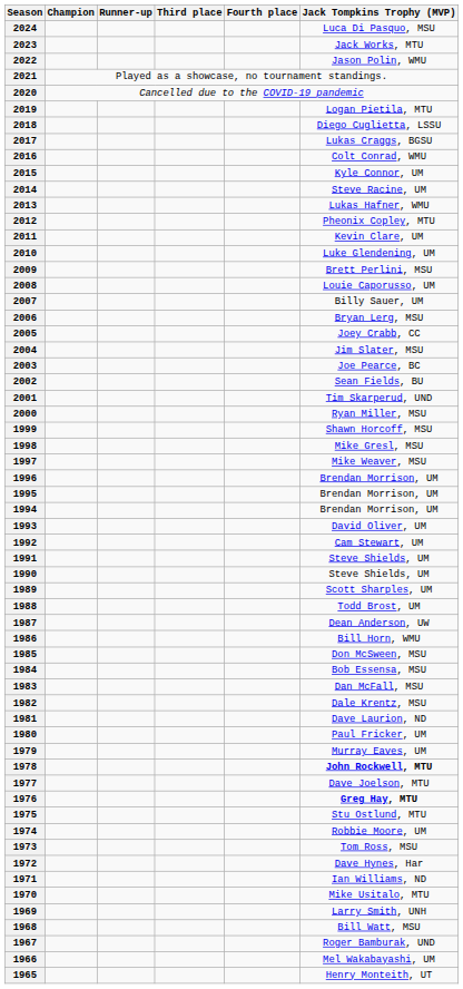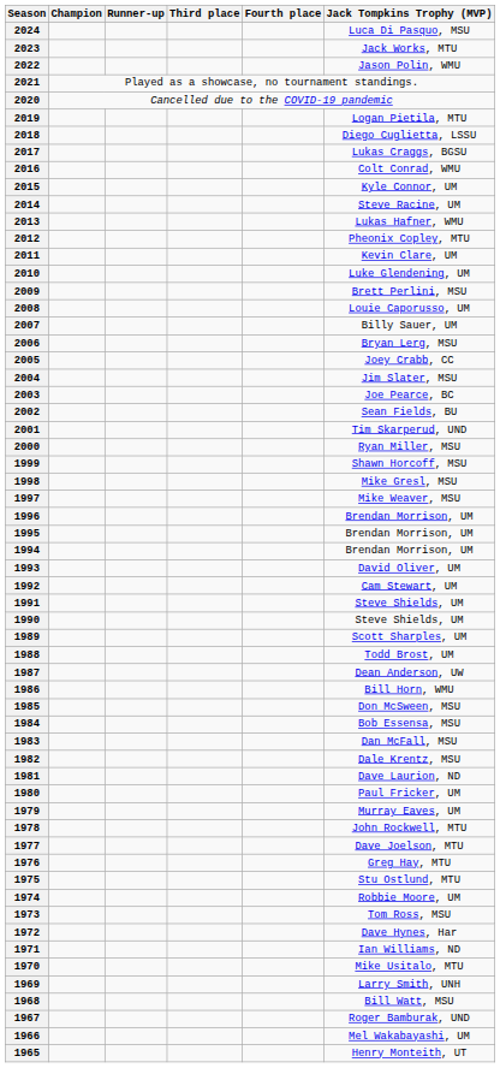1978 | Jack Tompkins Trophy (MVP): bold -> normal
1976 | Jack Tompkins Trophy (MVP): bold -> normal
